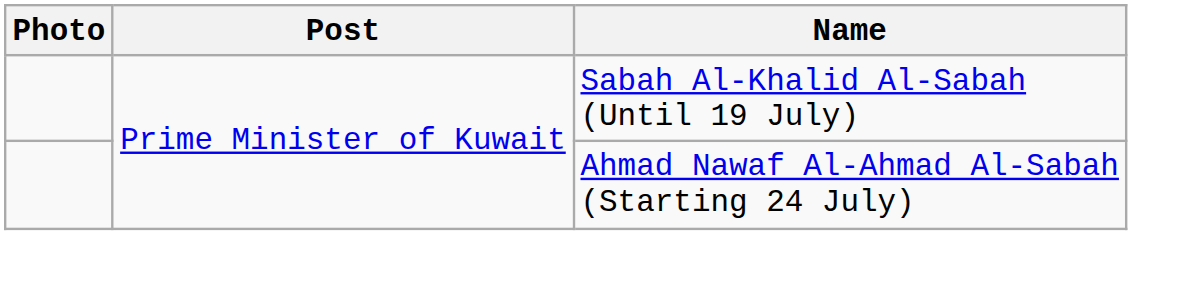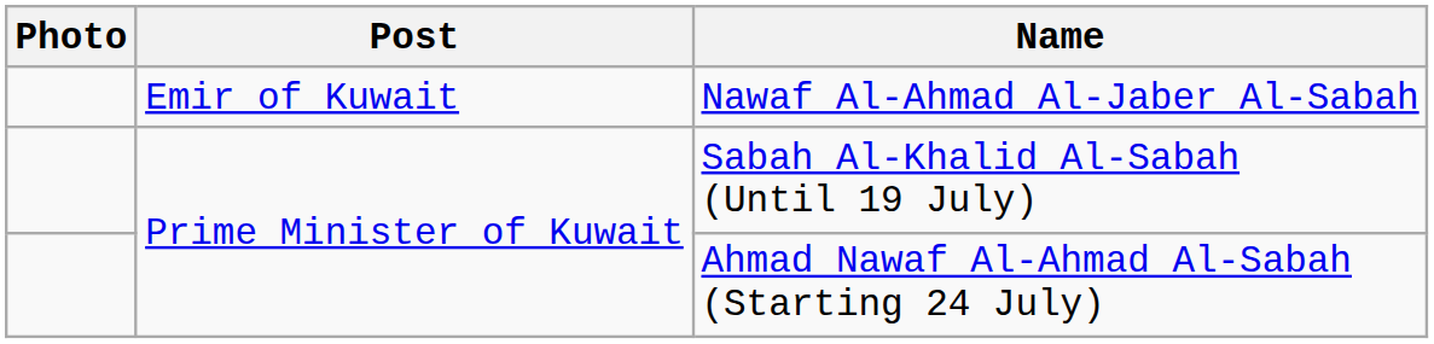+ row: Emir of Kuwait | Nawaf Al-Ahmad Al-Jaber Al-Sabah
